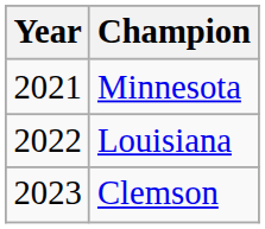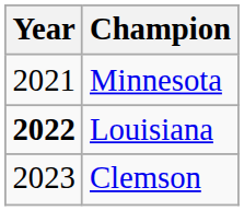Louisiana | Year: normal -> bold
